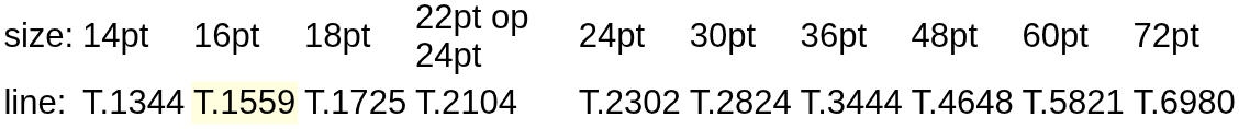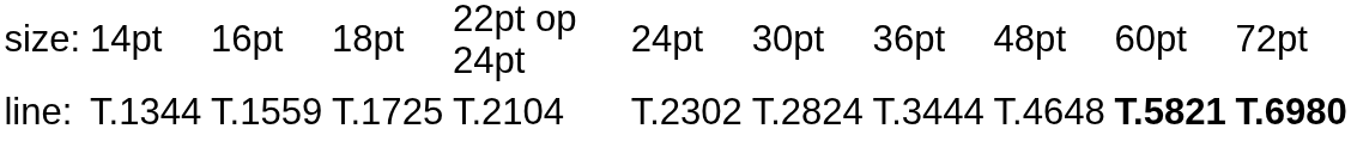line: | column 3: lightyellow background -> no background
line: | column 10: normal -> bold
line: | column 11: normal -> bold
